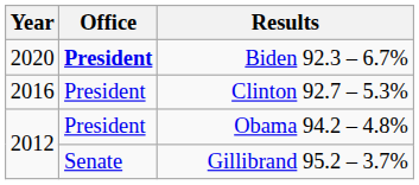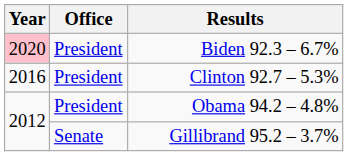Biden 92.3 – 6.7% | Year: no background -> pink background
Biden 92.3 – 6.7% | Office: bold -> normal
